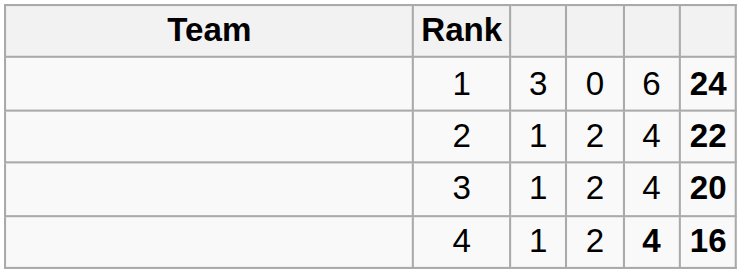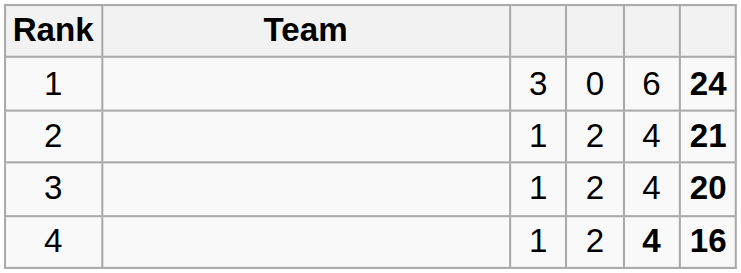columns swapped: Rank <-> Team
row 3 | column 6: 22 -> 21
